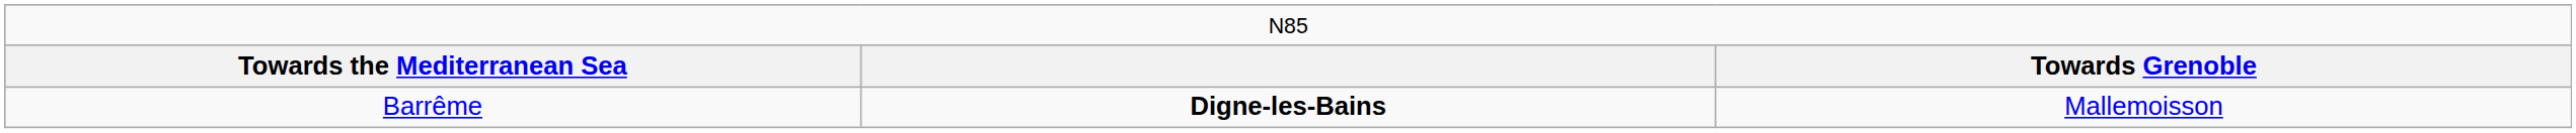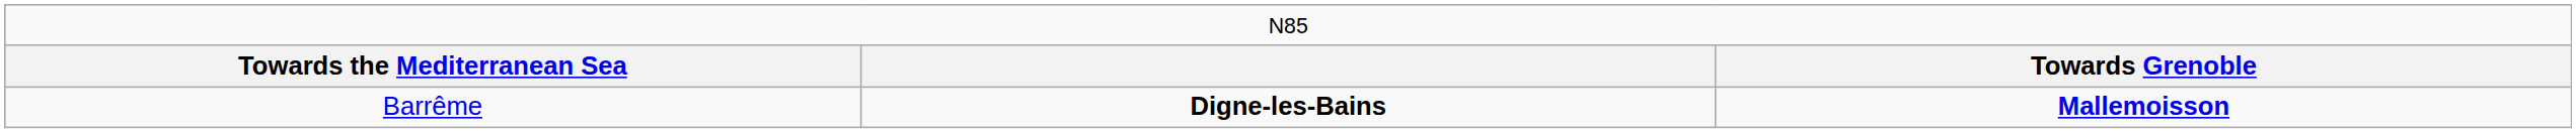Barrême | column 3: normal -> bold
